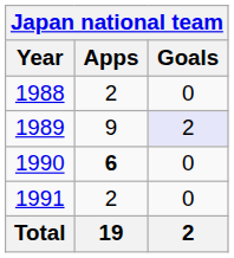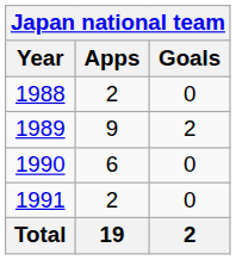1989 | Goals: lavender background -> no background
1990 | Apps: bold -> normal
